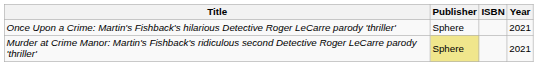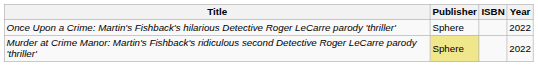row 2 | Year: 2021 -> 2022
row 3 | Year: 2021 -> 2022
